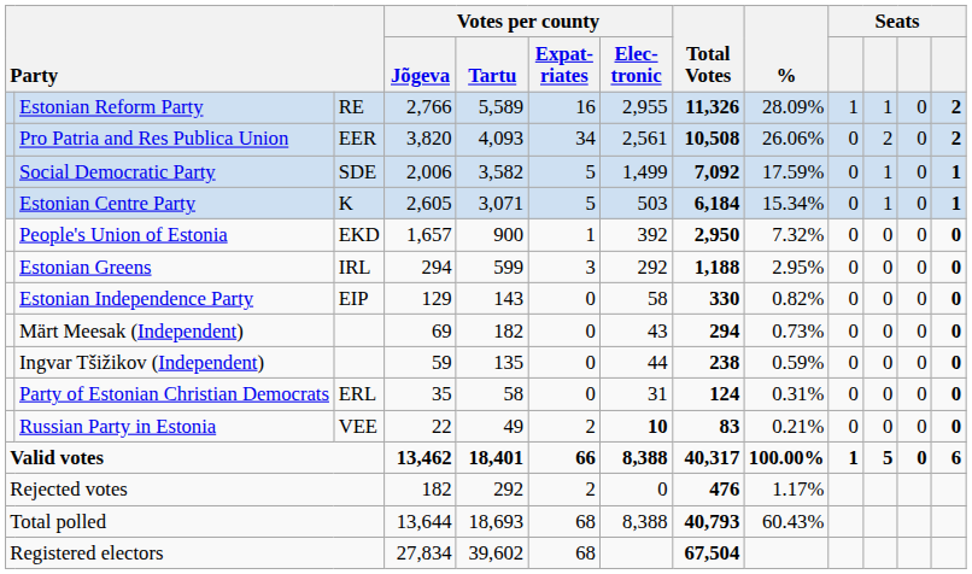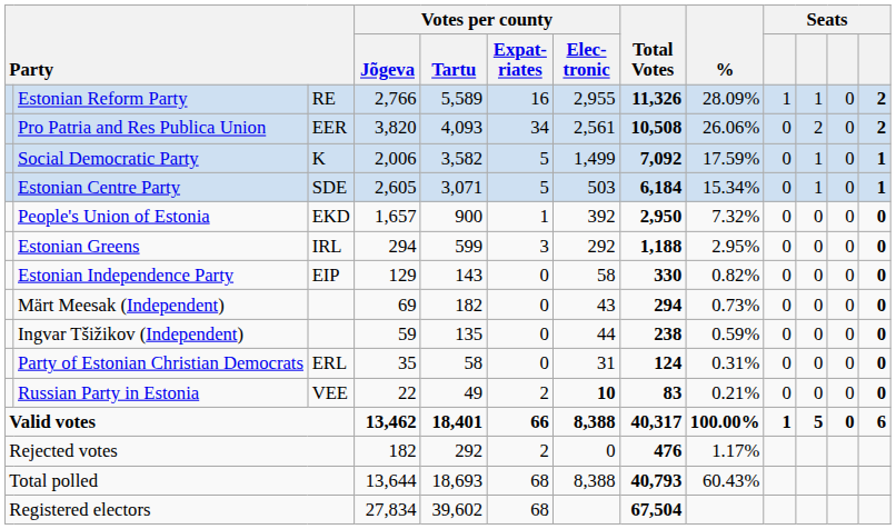Social Democratic Party | column 3: SDE -> K
Estonian Centre Party | column 3: K -> SDE
